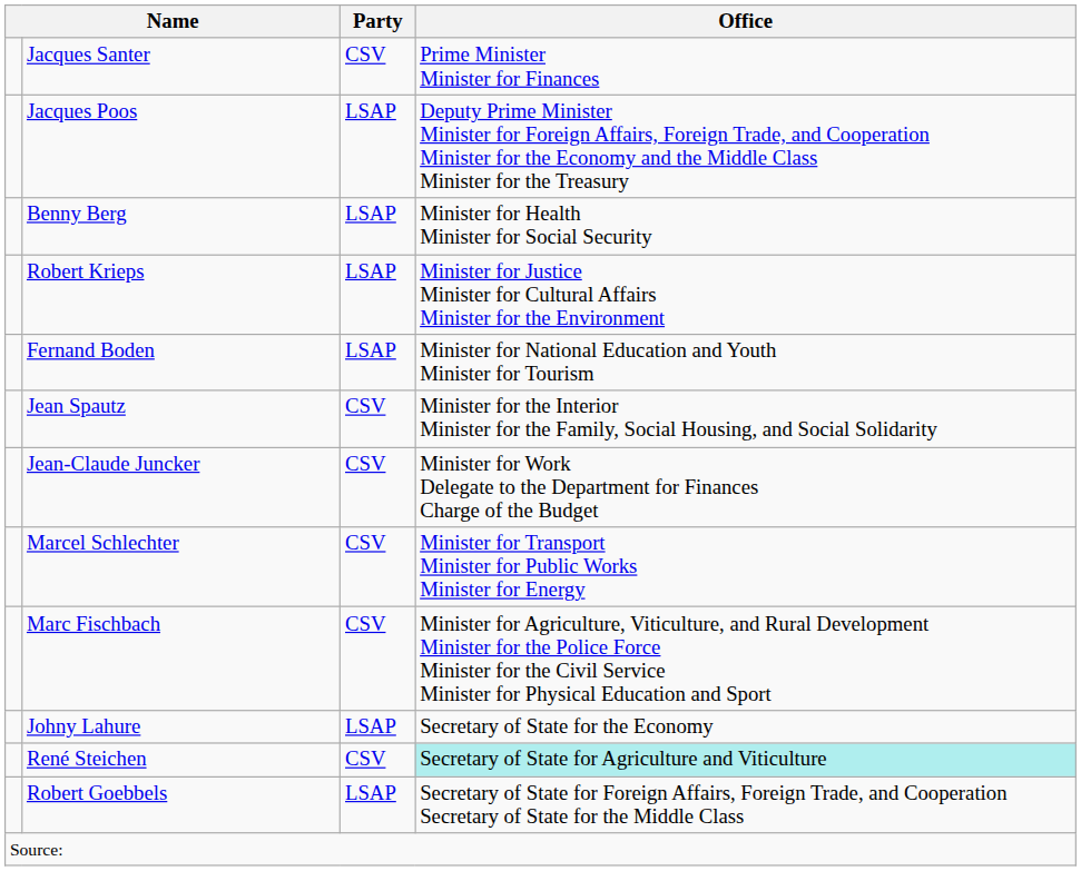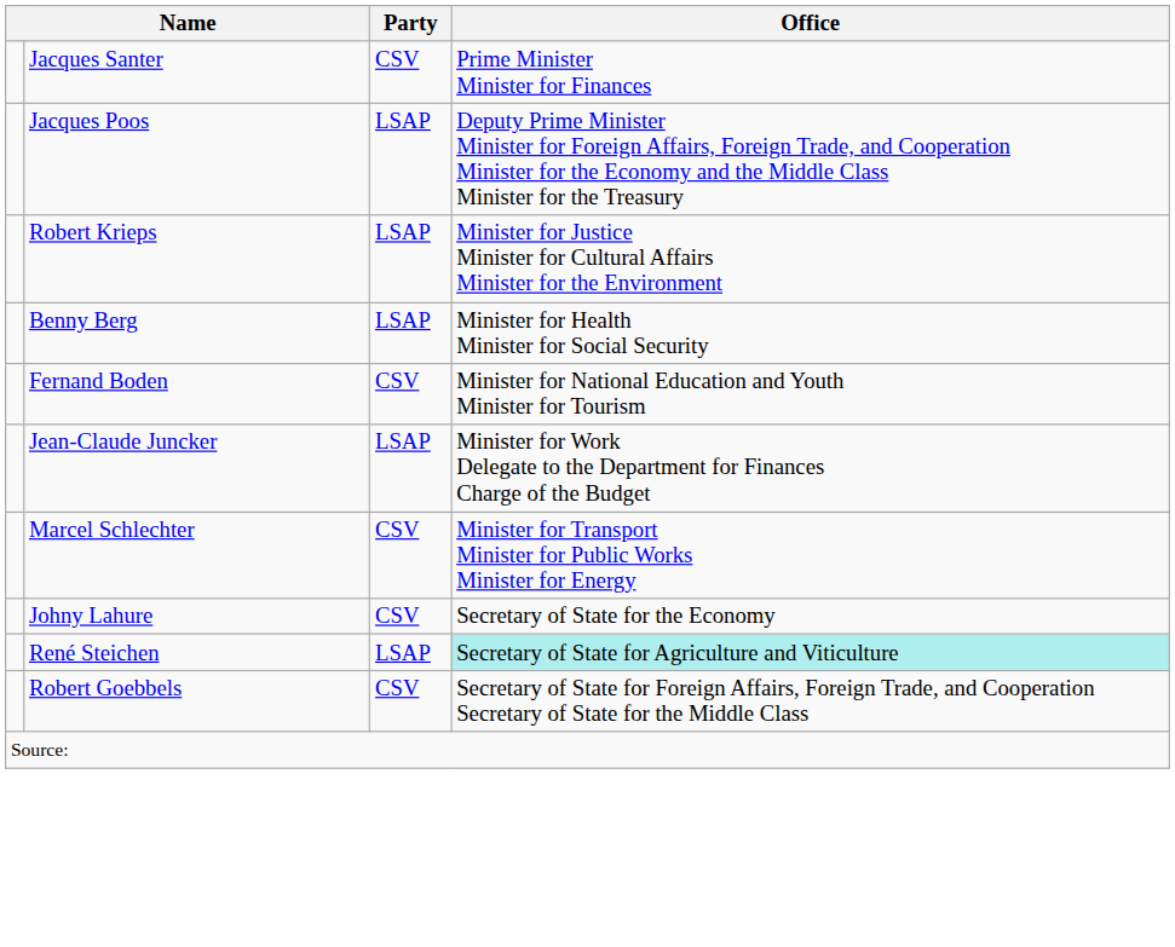rows swapped: Benny Berg <-> Robert Krieps
Fernand Boden | Party: LSAP -> CSV
- row: Jean Spautz | CSV | Minister for the Interior Minister for the Family, Social Housing, and Social Solidarity
Jean-Claude Juncker | Party: CSV -> LSAP
- row: Marc Fischbach | CSV | Minister for Agriculture, Viticulture, and Rural Development Minister for the Police Force Minister for the Civil Service Minister for Physical Education and Sport
Johny Lahure | Party: LSAP -> CSV
René Steichen | Party: CSV -> LSAP
Robert Goebbels | Party: LSAP -> CSV
